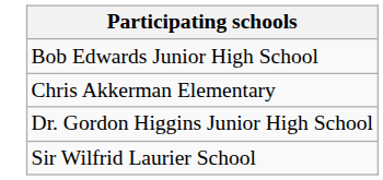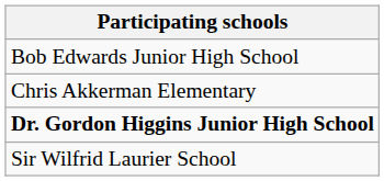row 4 | column 1: normal -> bold
